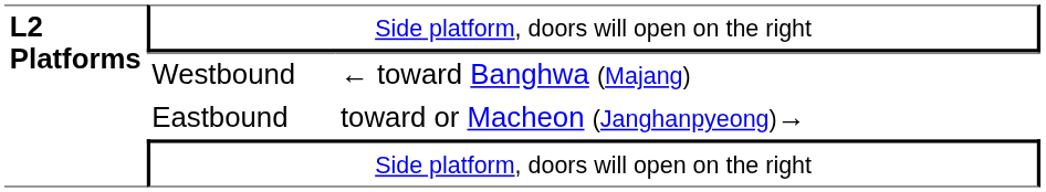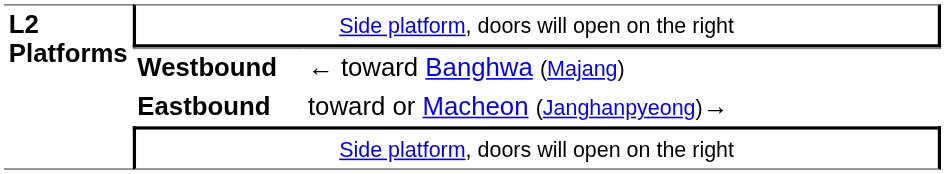Westbound | column 2: normal -> bold
Eastbound | column 2: normal -> bold
